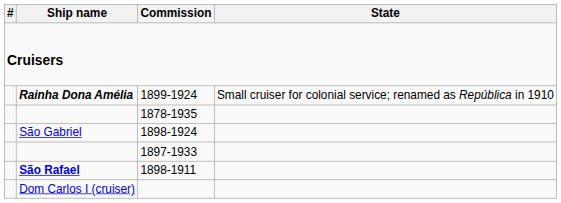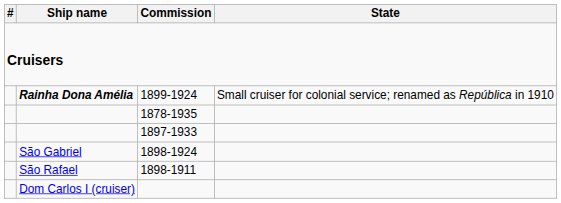rows swapped: 1897-1933 <-> 1898-1924
1898-1911 | Ship name: bold -> normal
